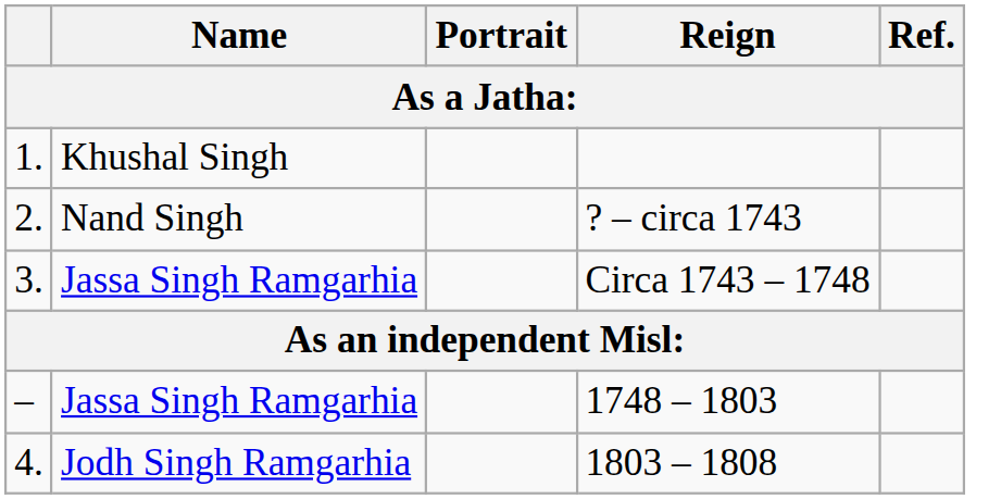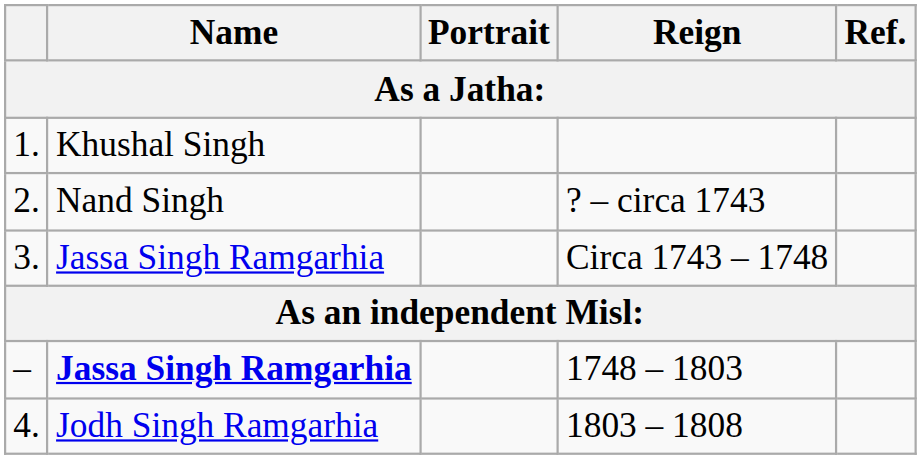– | Name: normal -> bold
